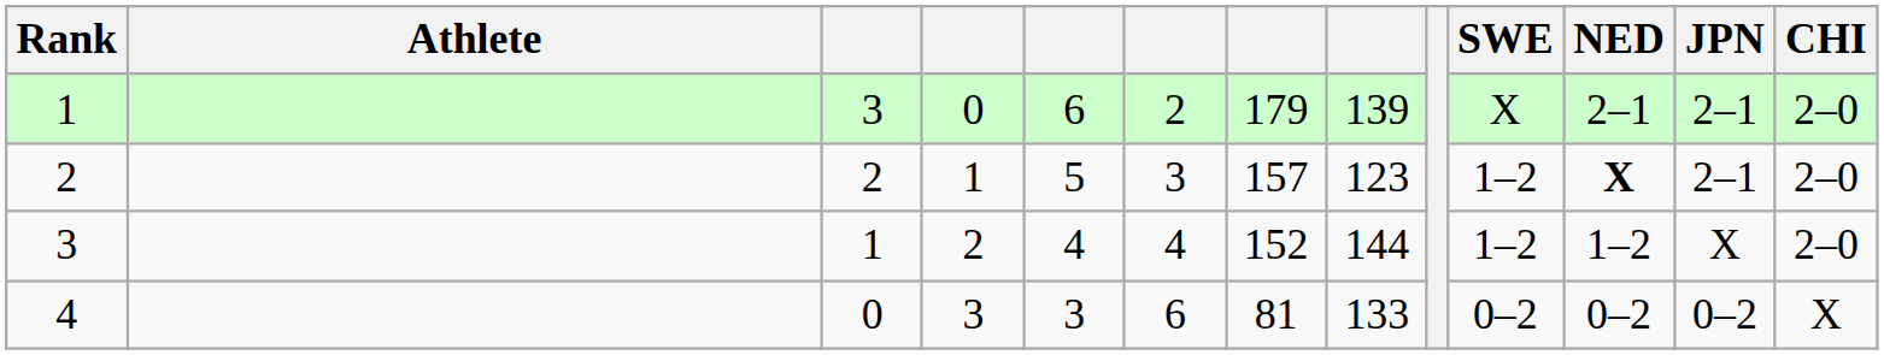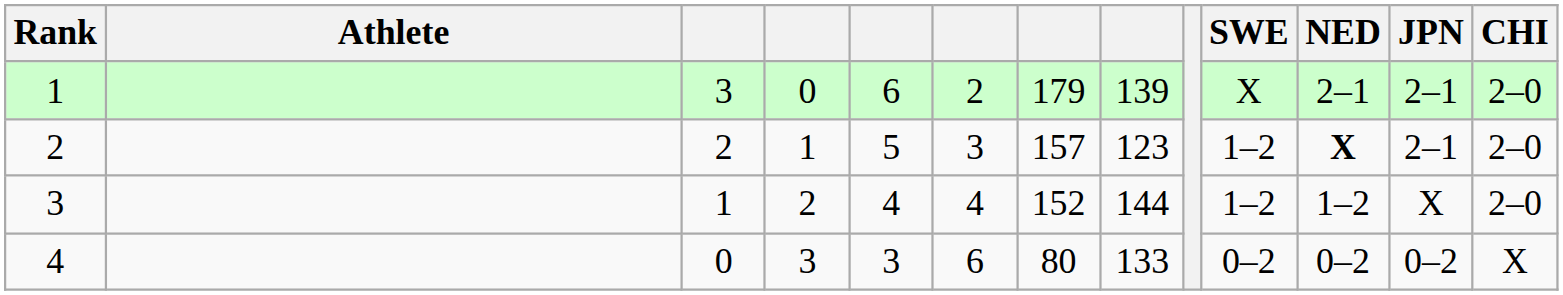row 5 | column 7: 81 -> 80
